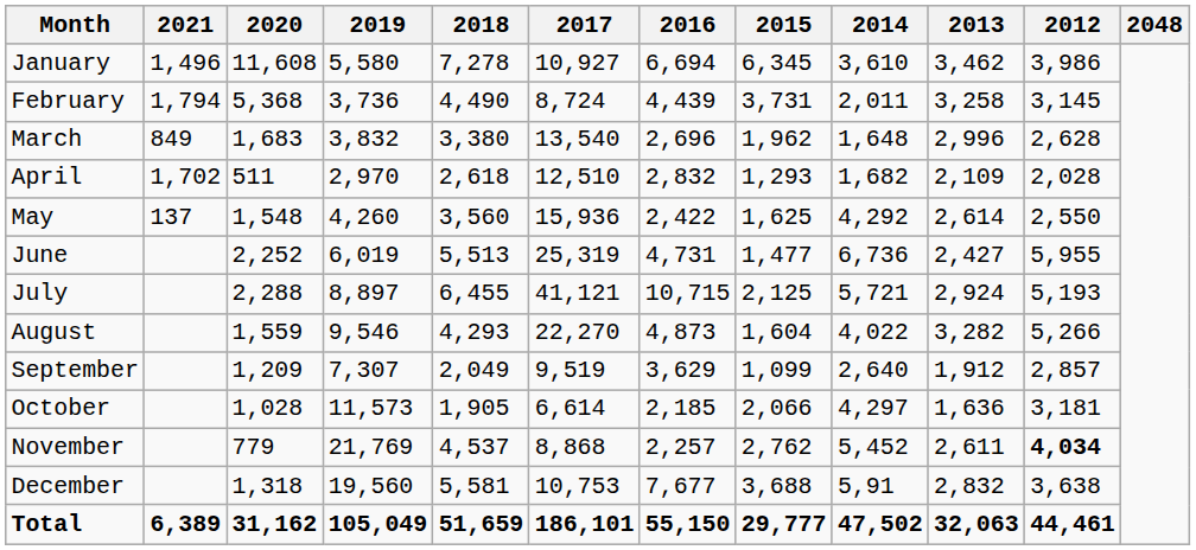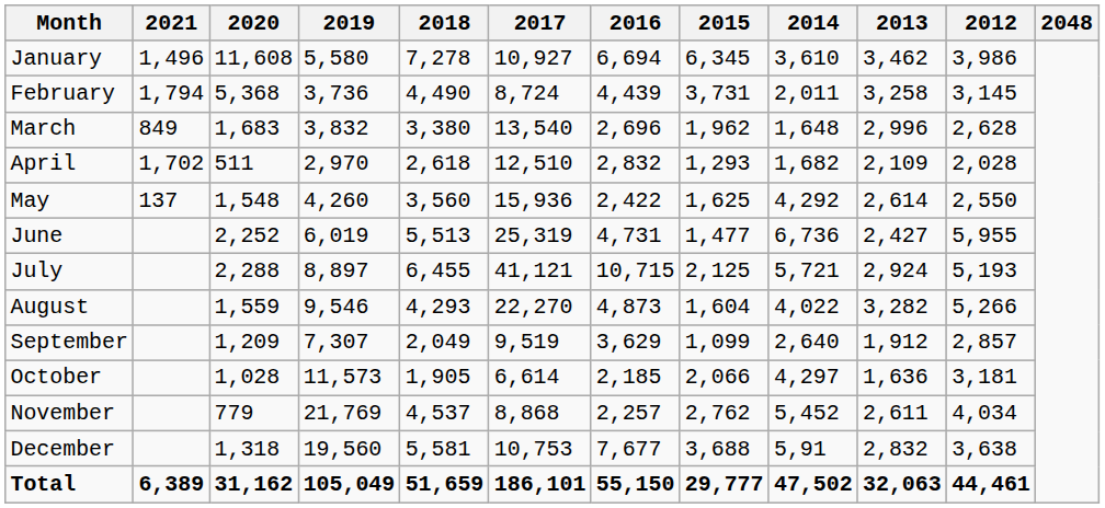November | 2012: bold -> normal
